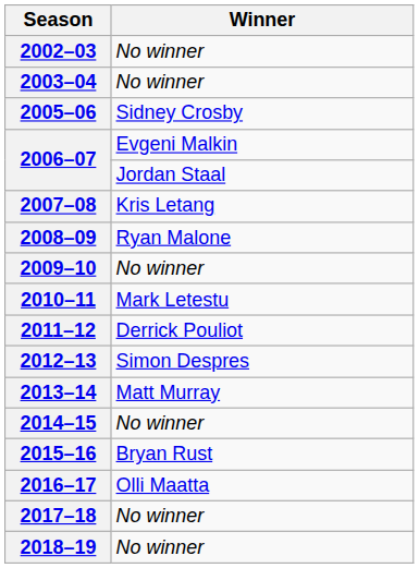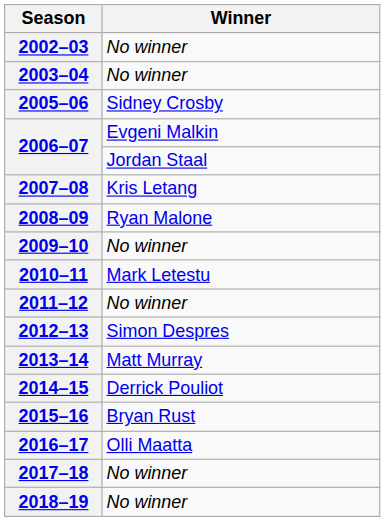row 11 | Winner: Derrick Pouliot -> No winner
row 14 | Winner: No winner -> Derrick Pouliot
